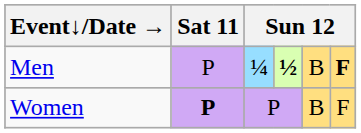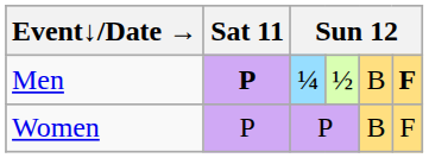Men | Sat 11: normal -> bold
Men | column 4: bold -> normal
Women | Sat 11: bold -> normal
